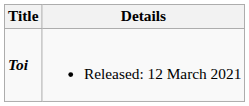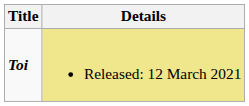Toi | Details: no background -> khaki background
